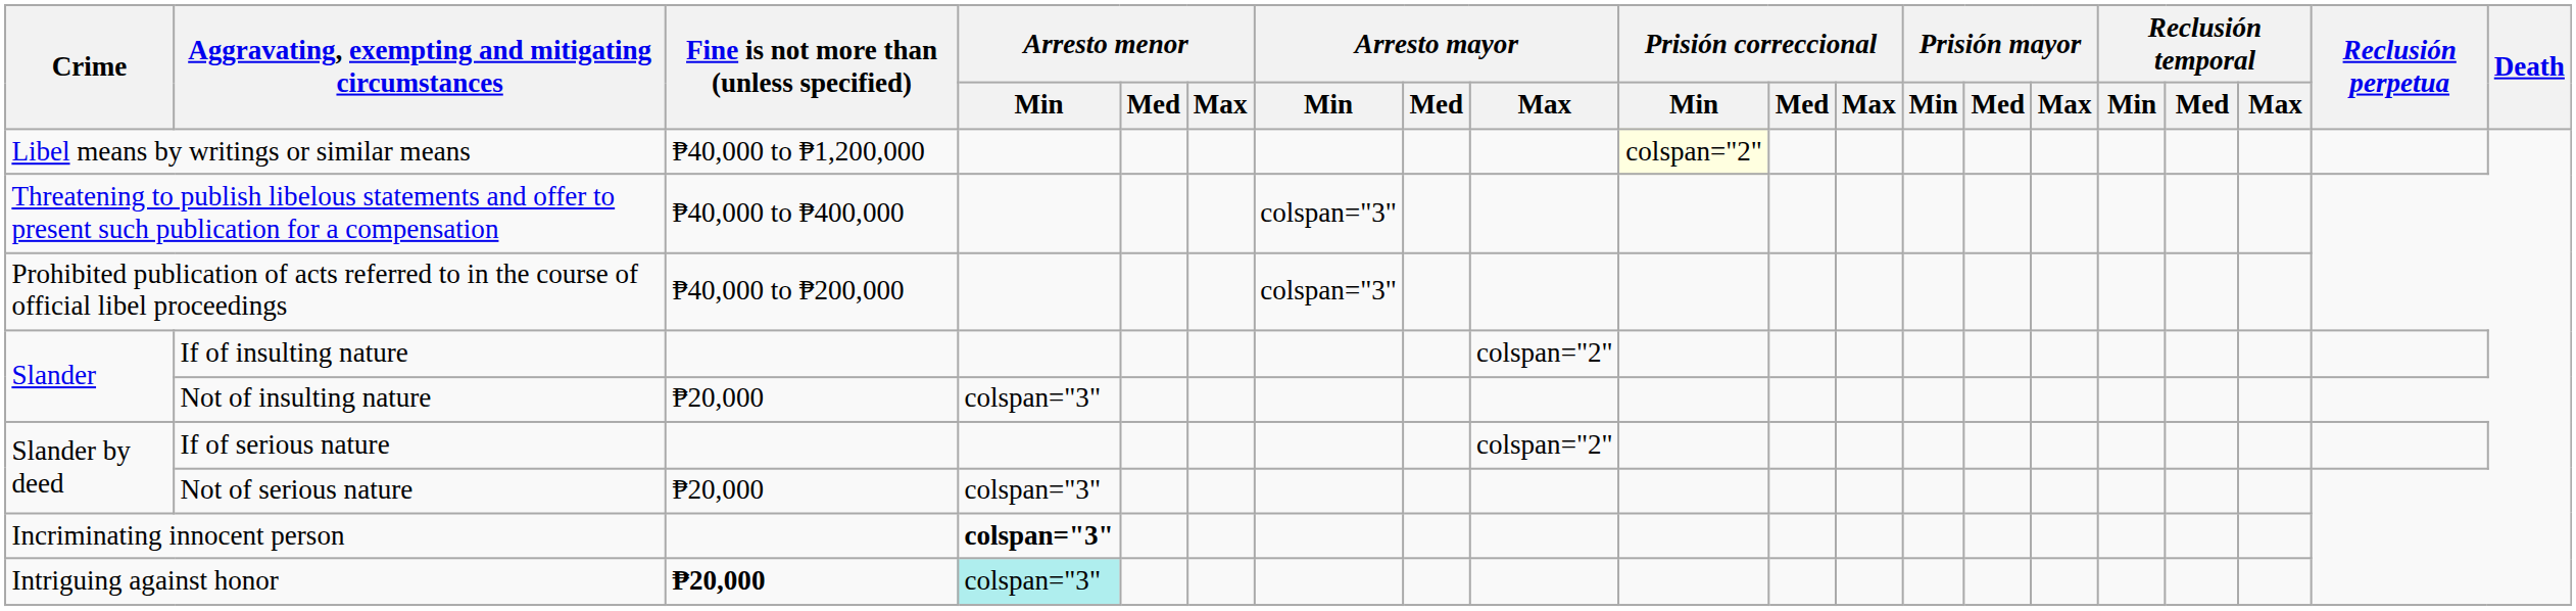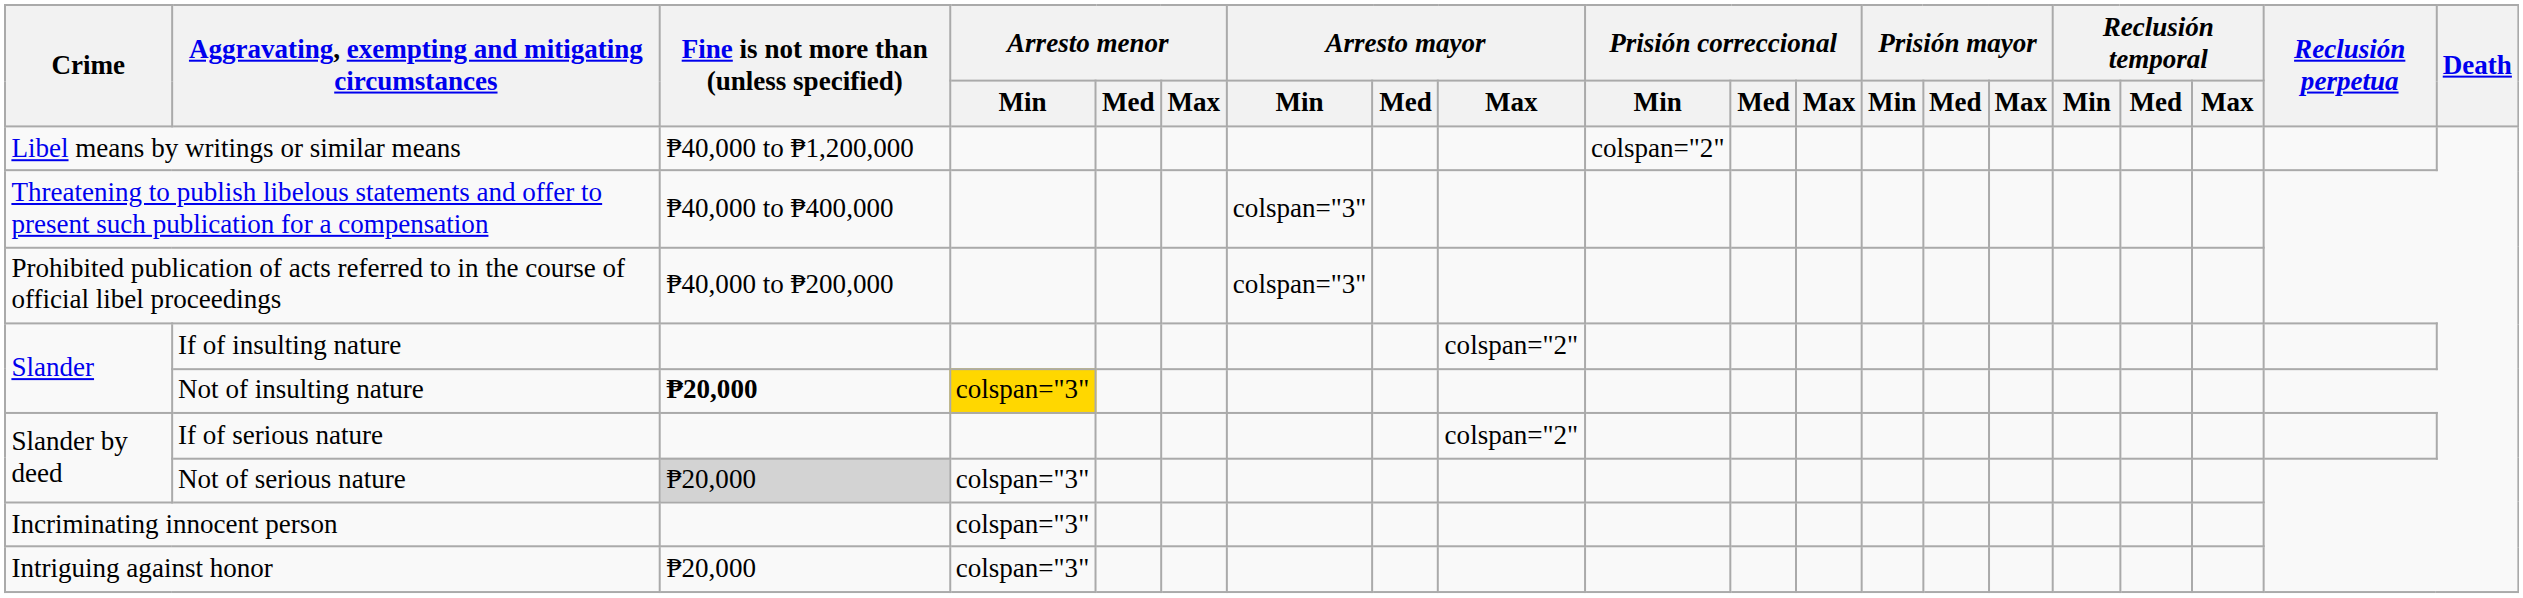Libel means by writings or similar means | Prisión correccional / Min: lightyellow background -> no background
Not of insulting nature | Fine is not more than (unless specified): normal -> bold
Not of insulting nature | Arresto menor / Min: no background -> gold background
Not of serious nature | Fine is not more than (unless specified): no background -> lightgrey background
Incriminating innocent person | Arresto menor / Min: bold -> normal
Intriguing against honor | Fine is not more than (unless specified): bold -> normal
Intriguing against honor | Arresto menor / Min: paleturquoise background -> no background
